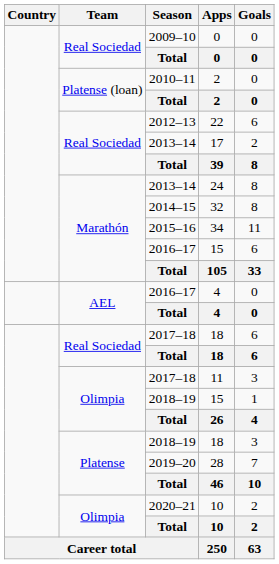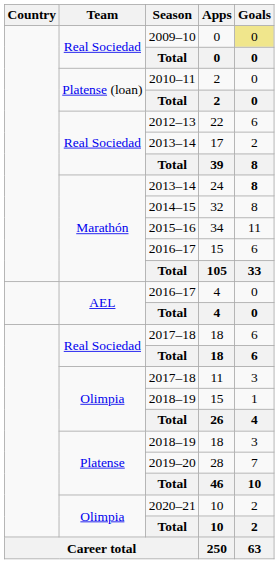2009–10 / 0 | Goals: no background -> khaki background
24 | Goals: normal -> bold
